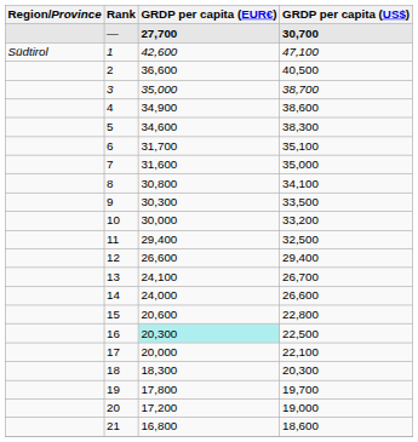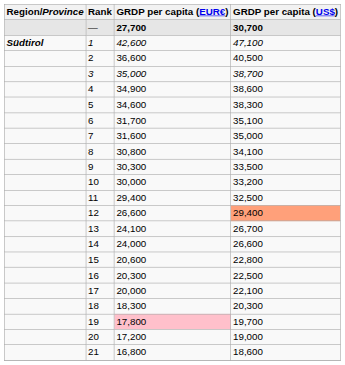1 | Region/Province: normal -> bold
12 | GRDP per capita (US$): no background -> lightsalmon background
16 | GRDP per capita (EUR€): paleturquoise background -> no background
19 | GRDP per capita (EUR€): no background -> pink background
